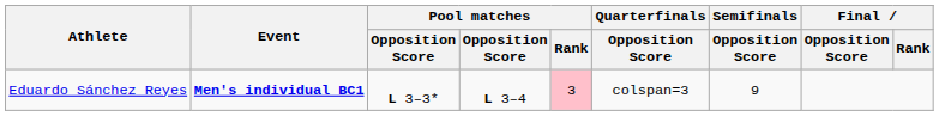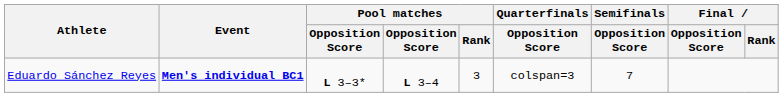Eduardo Sánchez Reyes | Pool matches / Rank: pink background -> no background
Eduardo Sánchez Reyes | Semifinals / Opposition Score: 9 -> 7
